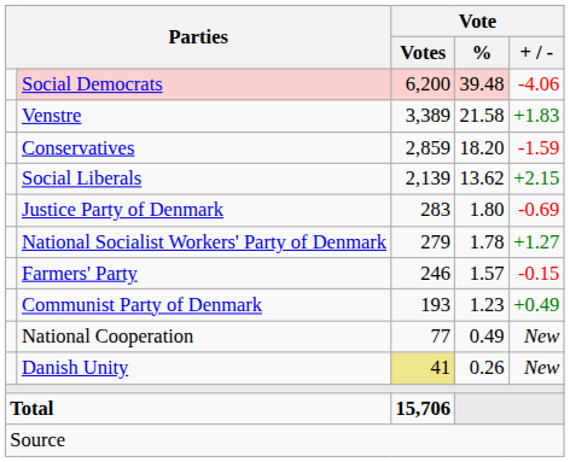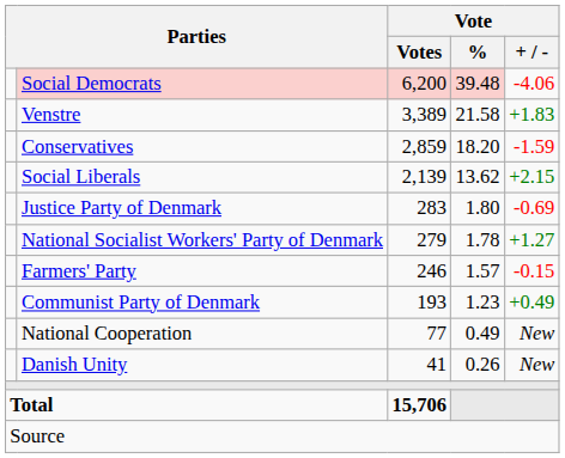Danish Unity | Vote / Votes: khaki background -> no background
